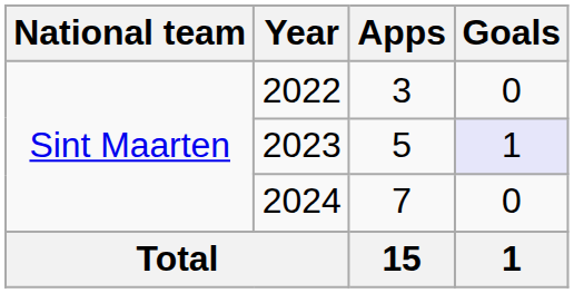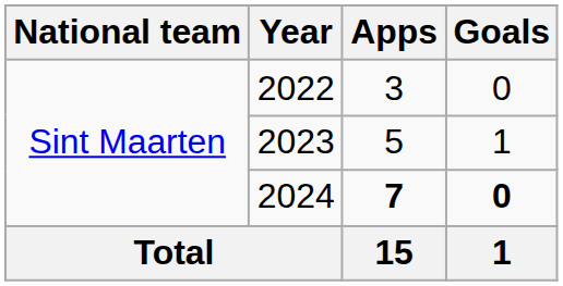2023 | Goals: lavender background -> no background
2024 | Apps: normal -> bold
2024 | Goals: normal -> bold
